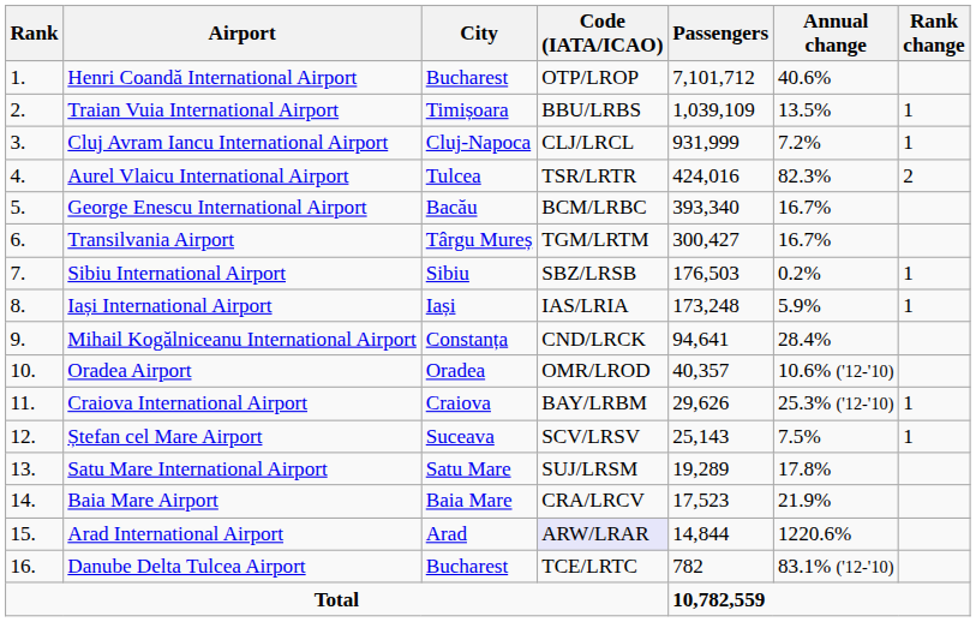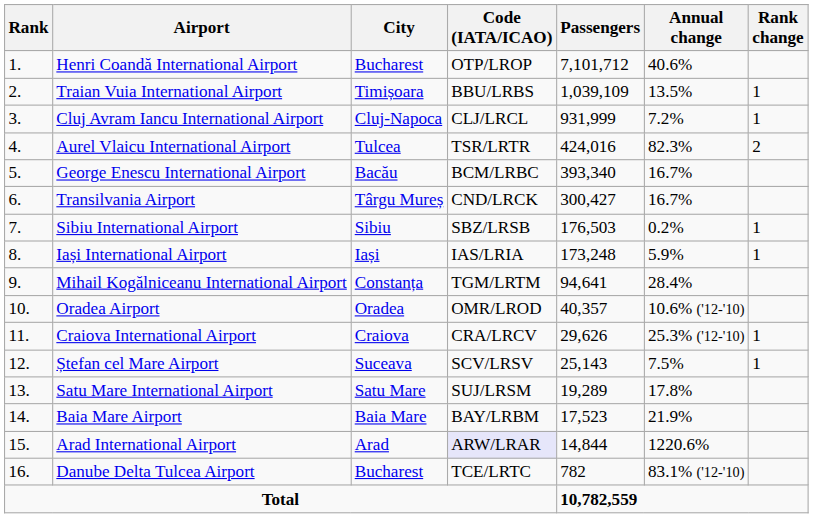Transilvania Airport | Code (IATA/ICAO): TGM/LRTM -> CND/LRCK
Mihail Kogălniceanu International Airport | Code (IATA/ICAO): CND/LRCK -> TGM/LRTM
Craiova International Airport | Code (IATA/ICAO): BAY/LRBM -> CRA/LRCV
Baia Mare Airport | Code (IATA/ICAO): CRA/LRCV -> BAY/LRBM
